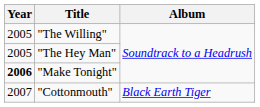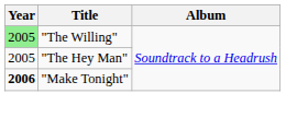"The Willing" | Year: no background -> lightgreen background
- row: 2007 | "Cottonmouth" | Black Earth Tiger
